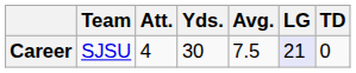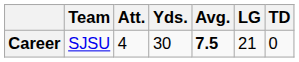row 2 | Avg.: normal -> bold
row 2 | LG: lavender background -> no background
